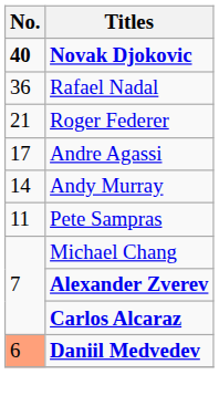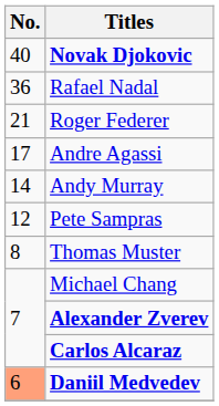Novak Djokovic | No.: bold -> normal
Pete Sampras | No.: 11 -> 12
+ row: 8 | Thomas Muster
